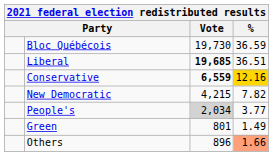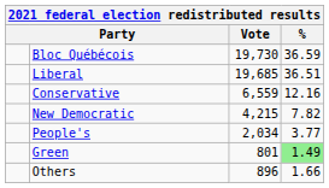Liberal | Vote: bold -> normal
Conservative | Vote: bold -> normal
Conservative | %: gold background -> no background
People's | Vote: lightgrey background -> no background
Green | %: no background -> lightgreen background
Others | %: lightsalmon background -> no background
